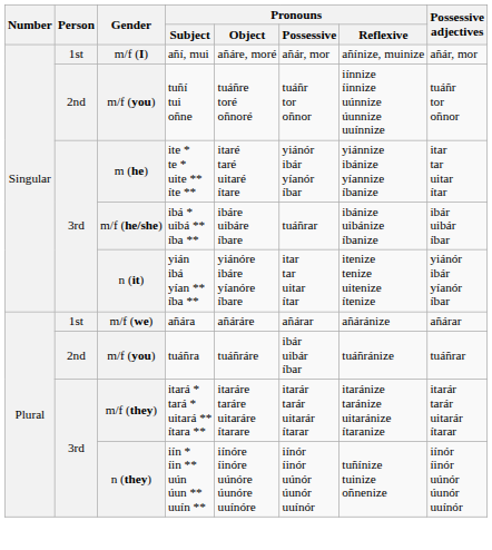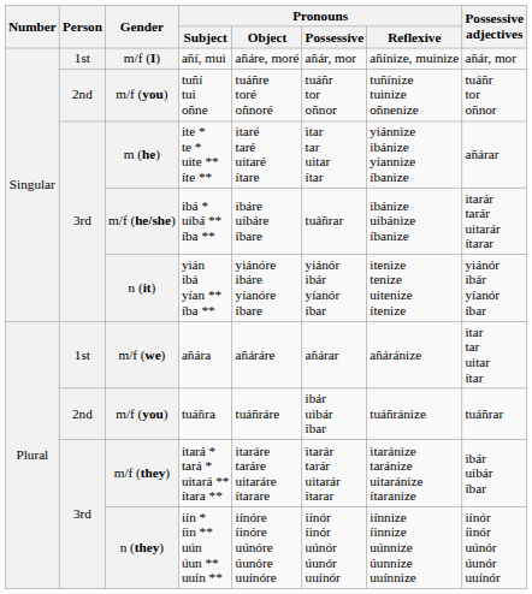tuñí tui oñne | Pronouns / Reflexive: iínnize íinnize uúnnize úunnize uuínnize -> tuñínize tuinize oñnenize
ite * te * uite ** íte ** | Pronouns / Possessive: yiánór ibár yíanór íbar -> itar tar uitar ítar
ite * te * uite ** íte ** | Possessive adjectives: itar tar uitar ítar -> añárar
ibá * uibá ** íba ** | Possessive adjectives: ibár uibár íbar -> itarár tarár uitarár ítarar
yián ibá yían ** íba ** | Pronouns / Possessive: itar tar uitar ítar -> yiánór ibár yíanór íbar
añára | Possessive adjectives: añárar -> itar tar uitar ítar
itará * tará * uitará ** ítara ** | Possessive adjectives: itarár tarár uitarár ítarar -> ibár uibár íbar
iín * íin ** uún úun ** uuín ** | Pronouns / Reflexive: tuñínize tuinize oñnenize -> iínnize íinnize uúnnize úunnize uuínnize
